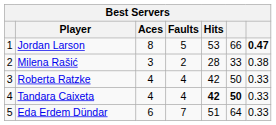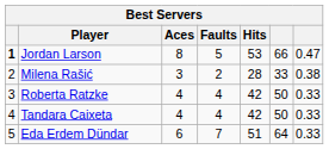Jordan Larson | column 1: normal -> bold
Jordan Larson | column 7: bold -> normal
Tandara Caixeta | Hits: bold -> normal
Tandara Caixeta | column 6: bold -> normal
